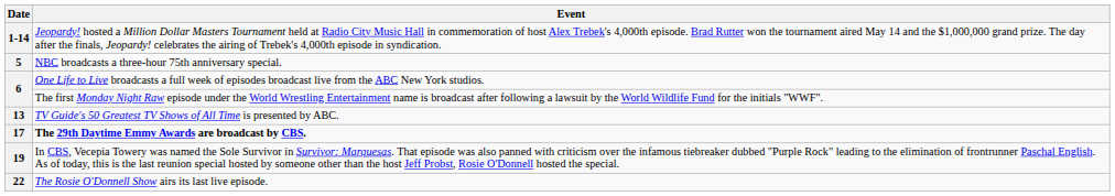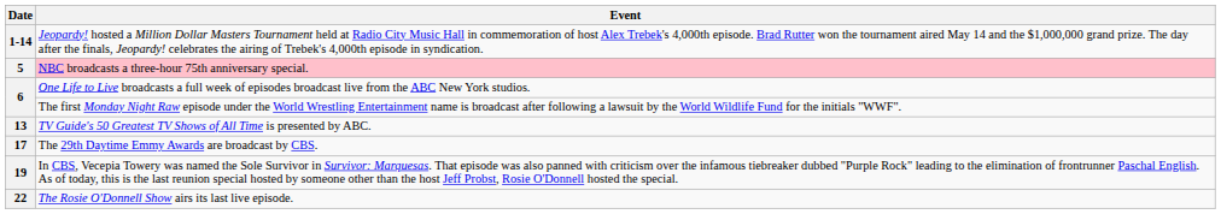NBC broadcasts a three-hour 75th anniversary special. | Event: no background -> pink background
The 29th Daytime Emmy Awards are broadcast by CBS. | Event: bold -> normal
